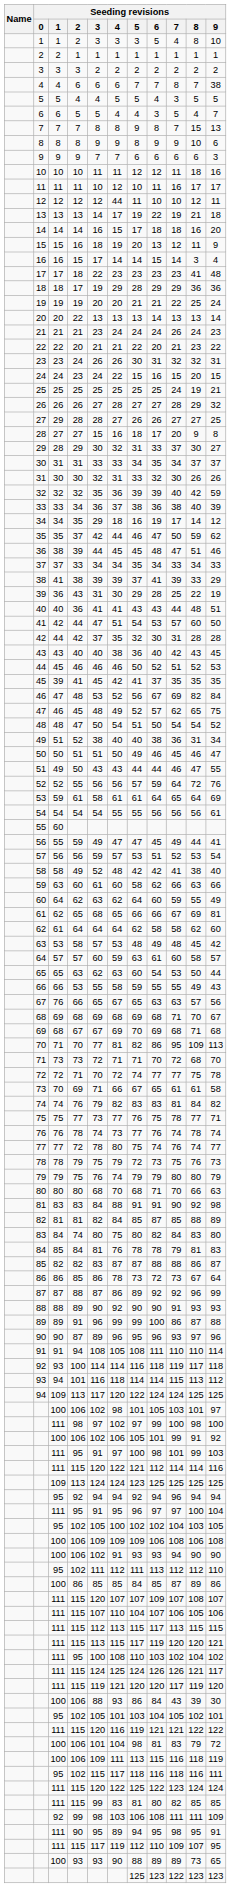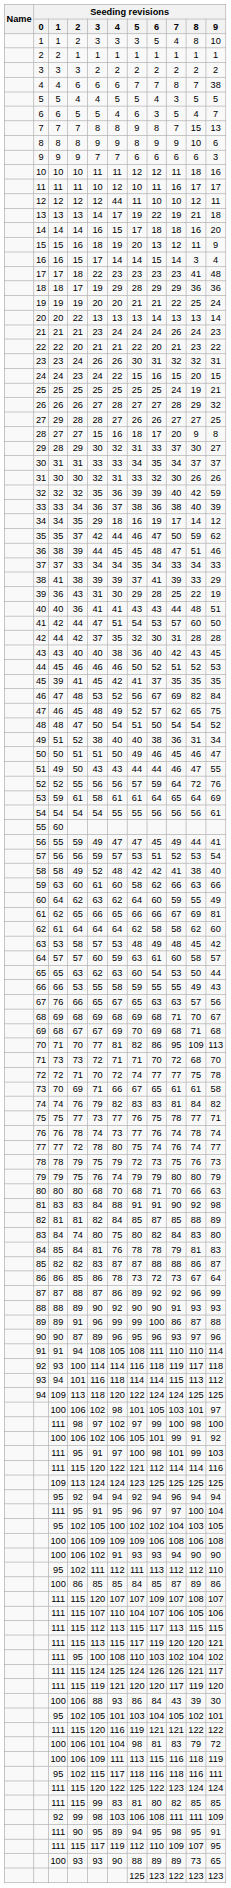row 8 | Seeding revisions / 5: 4 -> 6
row 63 | Seeding revisions / 3: 68 -> 66
row 96 | Seeding revisions / 3: 117 -> 118
